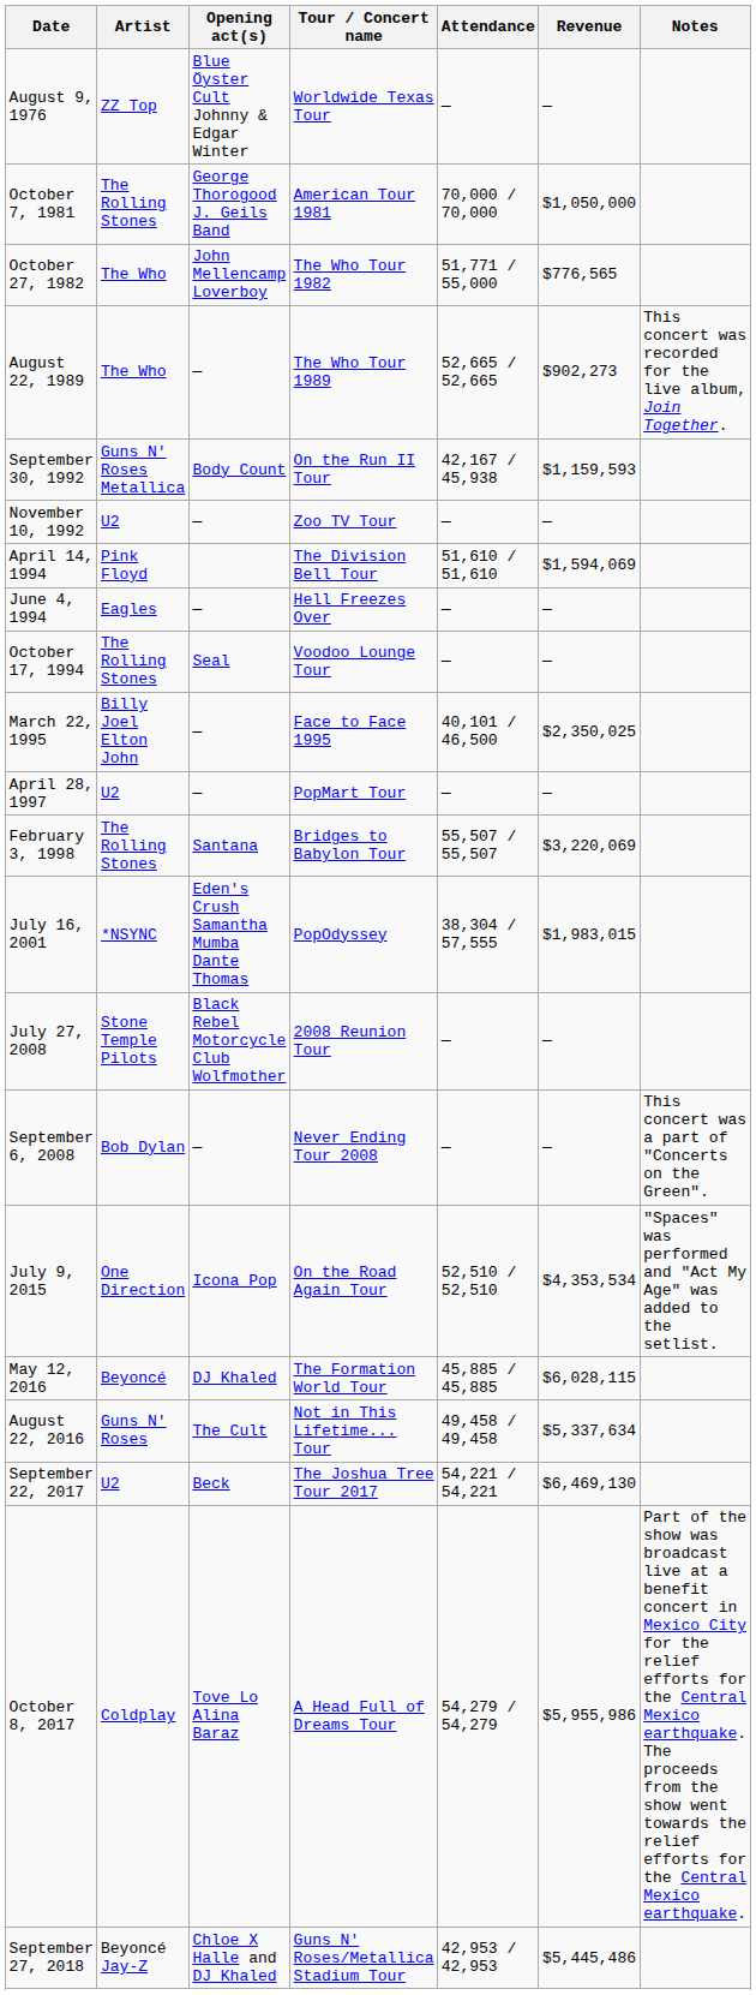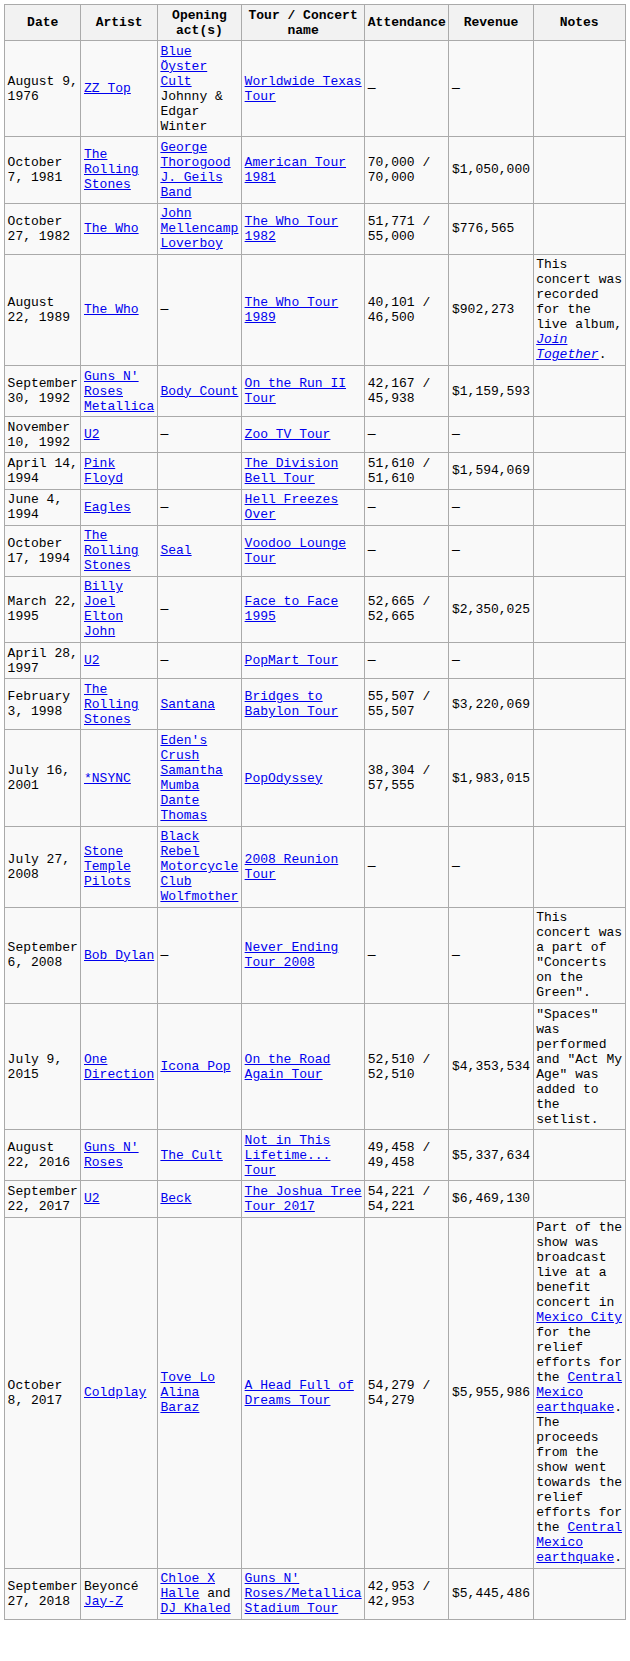August 22, 1989 | Attendance: 52,665 / 52,665 -> 40,101 / 46,500
March 22, 1995 | Attendance: 40,101 / 46,500 -> 52,665 / 52,665
- row: May 12, 2016 | Beyoncé | DJ Khaled | The Formation World Tour | 45,885 / 45,885 | $6,028,115
